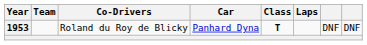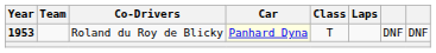1953 | Car: no background -> lightyellow background
1953 | Class: bold -> normal
